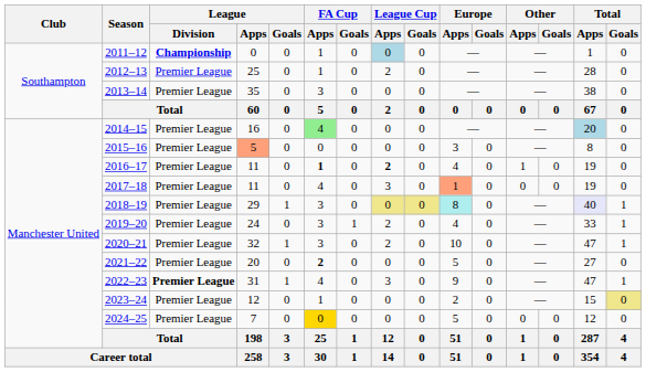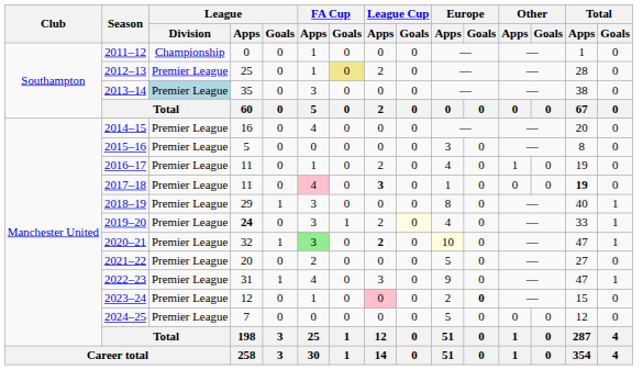2011–12 | League / Division: bold -> normal
2011–12 | League Cup / Apps: lightblue background -> no background
2012–13 | FA Cup / Goals: no background -> khaki background
2013–14 | League / Division: no background -> lightblue background
2014–15 | FA Cup / Apps: lightgreen background -> no background
2014–15 | Total / Apps: lightblue background -> no background
2015–16 | League / Apps: lightsalmon background -> no background
2016–17 | FA Cup / Apps: bold -> normal
2016–17 | League Cup / Apps: bold -> normal
2017–18 | FA Cup / Apps: no background -> pink background
2017–18 | League Cup / Apps: normal -> bold
2017–18 | Europe / Apps: lightsalmon background -> no background
2017–18 | Total / Apps: normal -> bold
2018–19 | League Cup / Apps: khaki background -> no background
2018–19 | League Cup / Goals: khaki background -> no background
2018–19 | Europe / Apps: paleturquoise background -> no background
2018–19 | Total / Apps: lavender background -> no background
2019–20 | League / Apps: normal -> bold
2019–20 | League Cup / Goals: no background -> lightyellow background
2020–21 | FA Cup / Apps: no background -> lightgreen background
2020–21 | League Cup / Apps: normal -> bold
2020–21 | Europe / Apps: no background -> lightyellow background
2021–22 | FA Cup / Apps: bold -> normal
2022–23 | League / Division: bold -> normal
2023–24 | League Cup / Apps: no background -> pink background
2023–24 | Europe / Goals: normal -> bold
2023–24 | Total / Goals: khaki background -> no background
2024–25 | FA Cup / Apps: gold background -> no background
